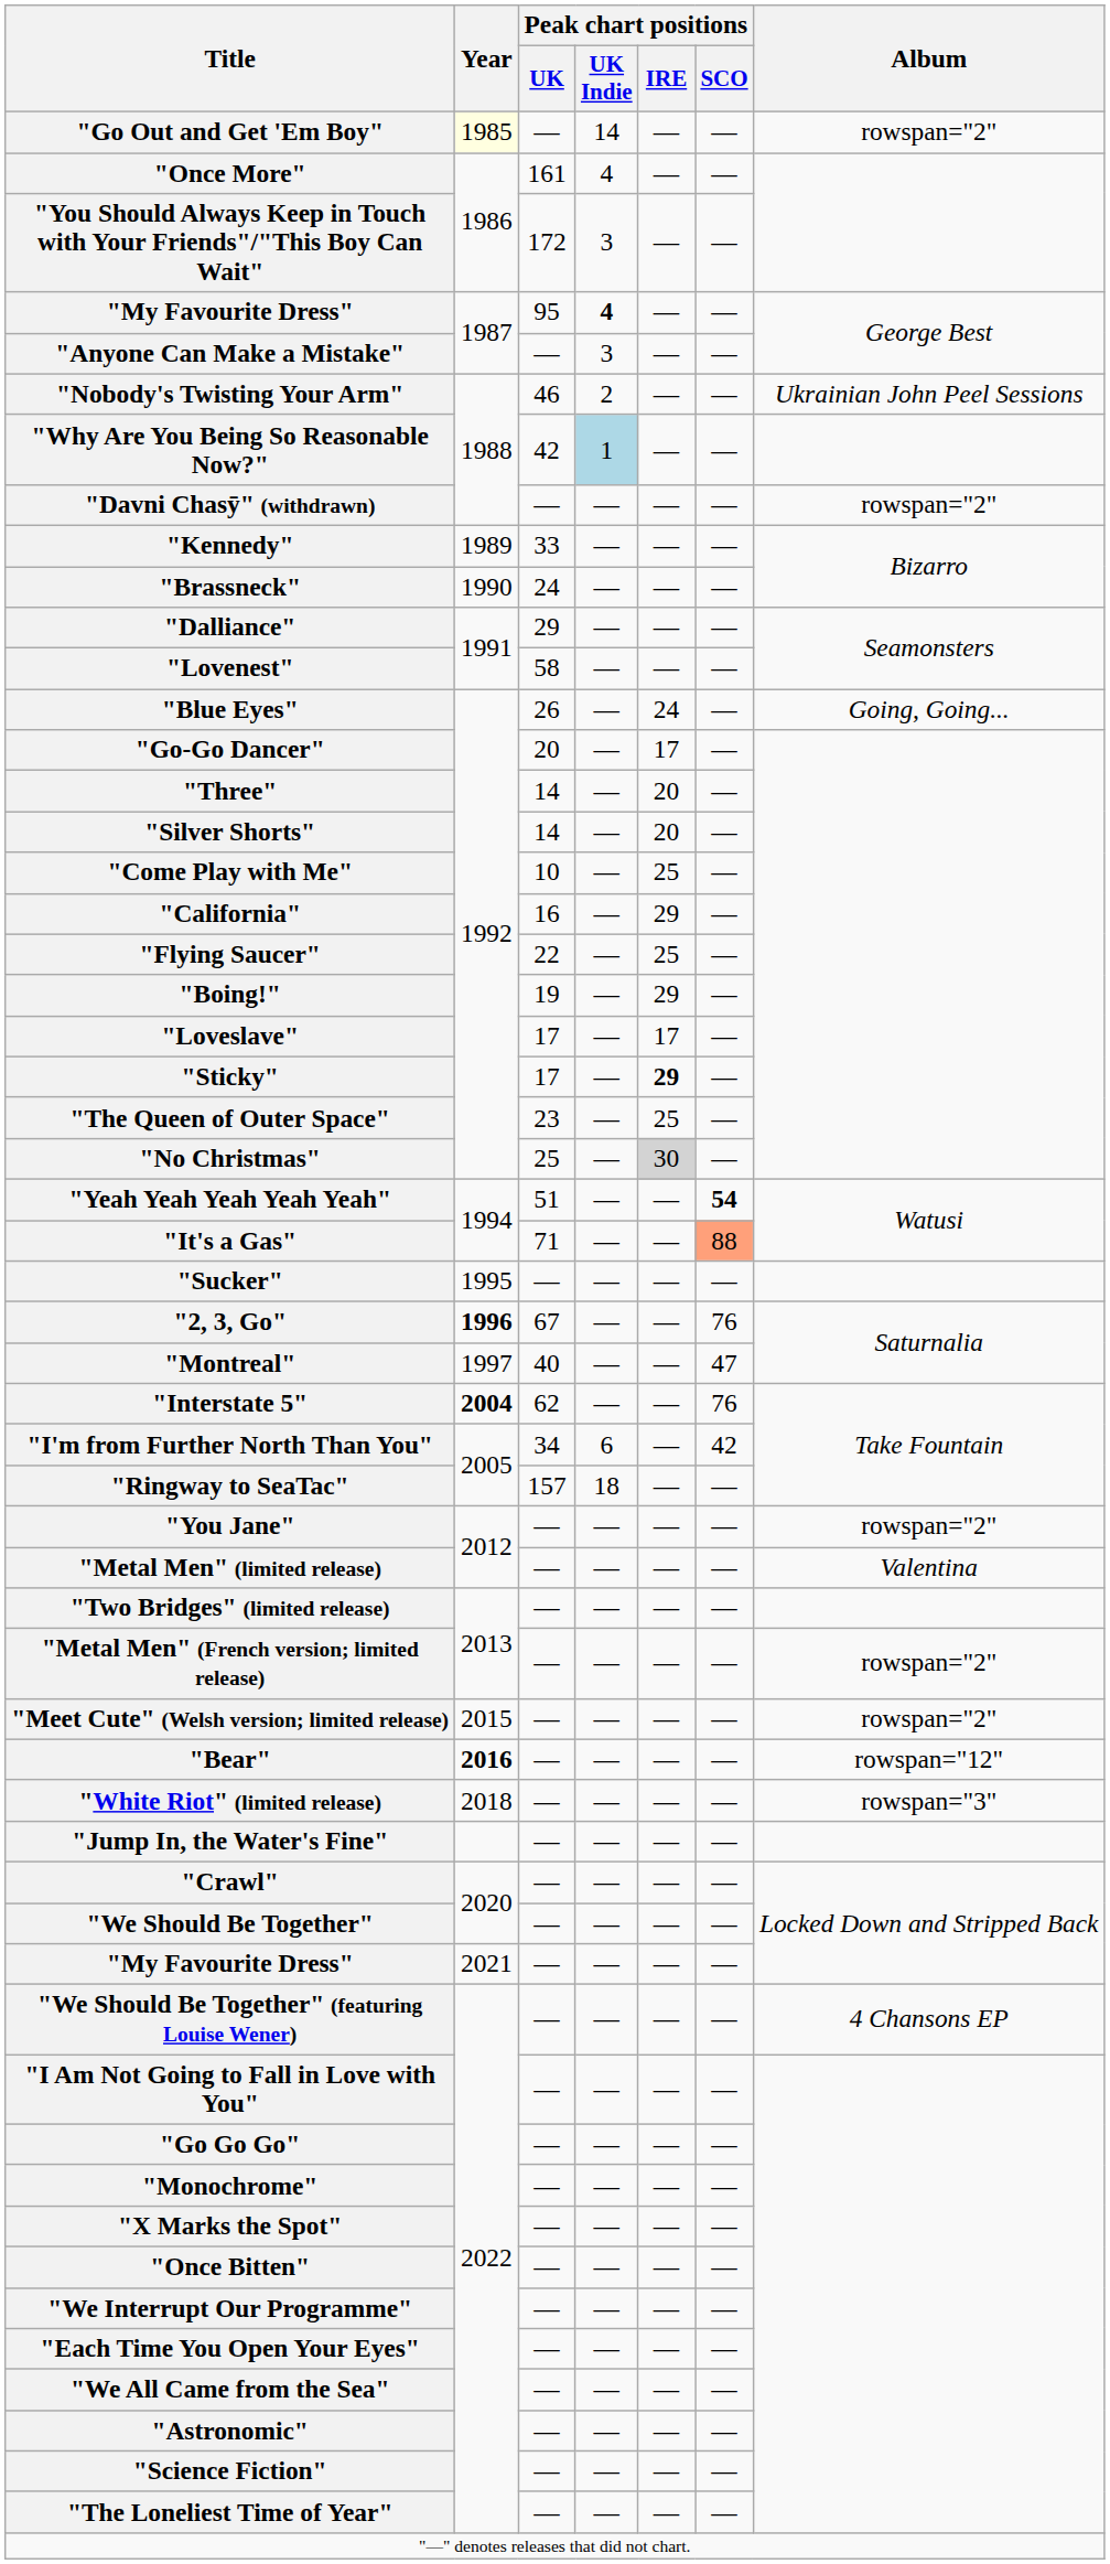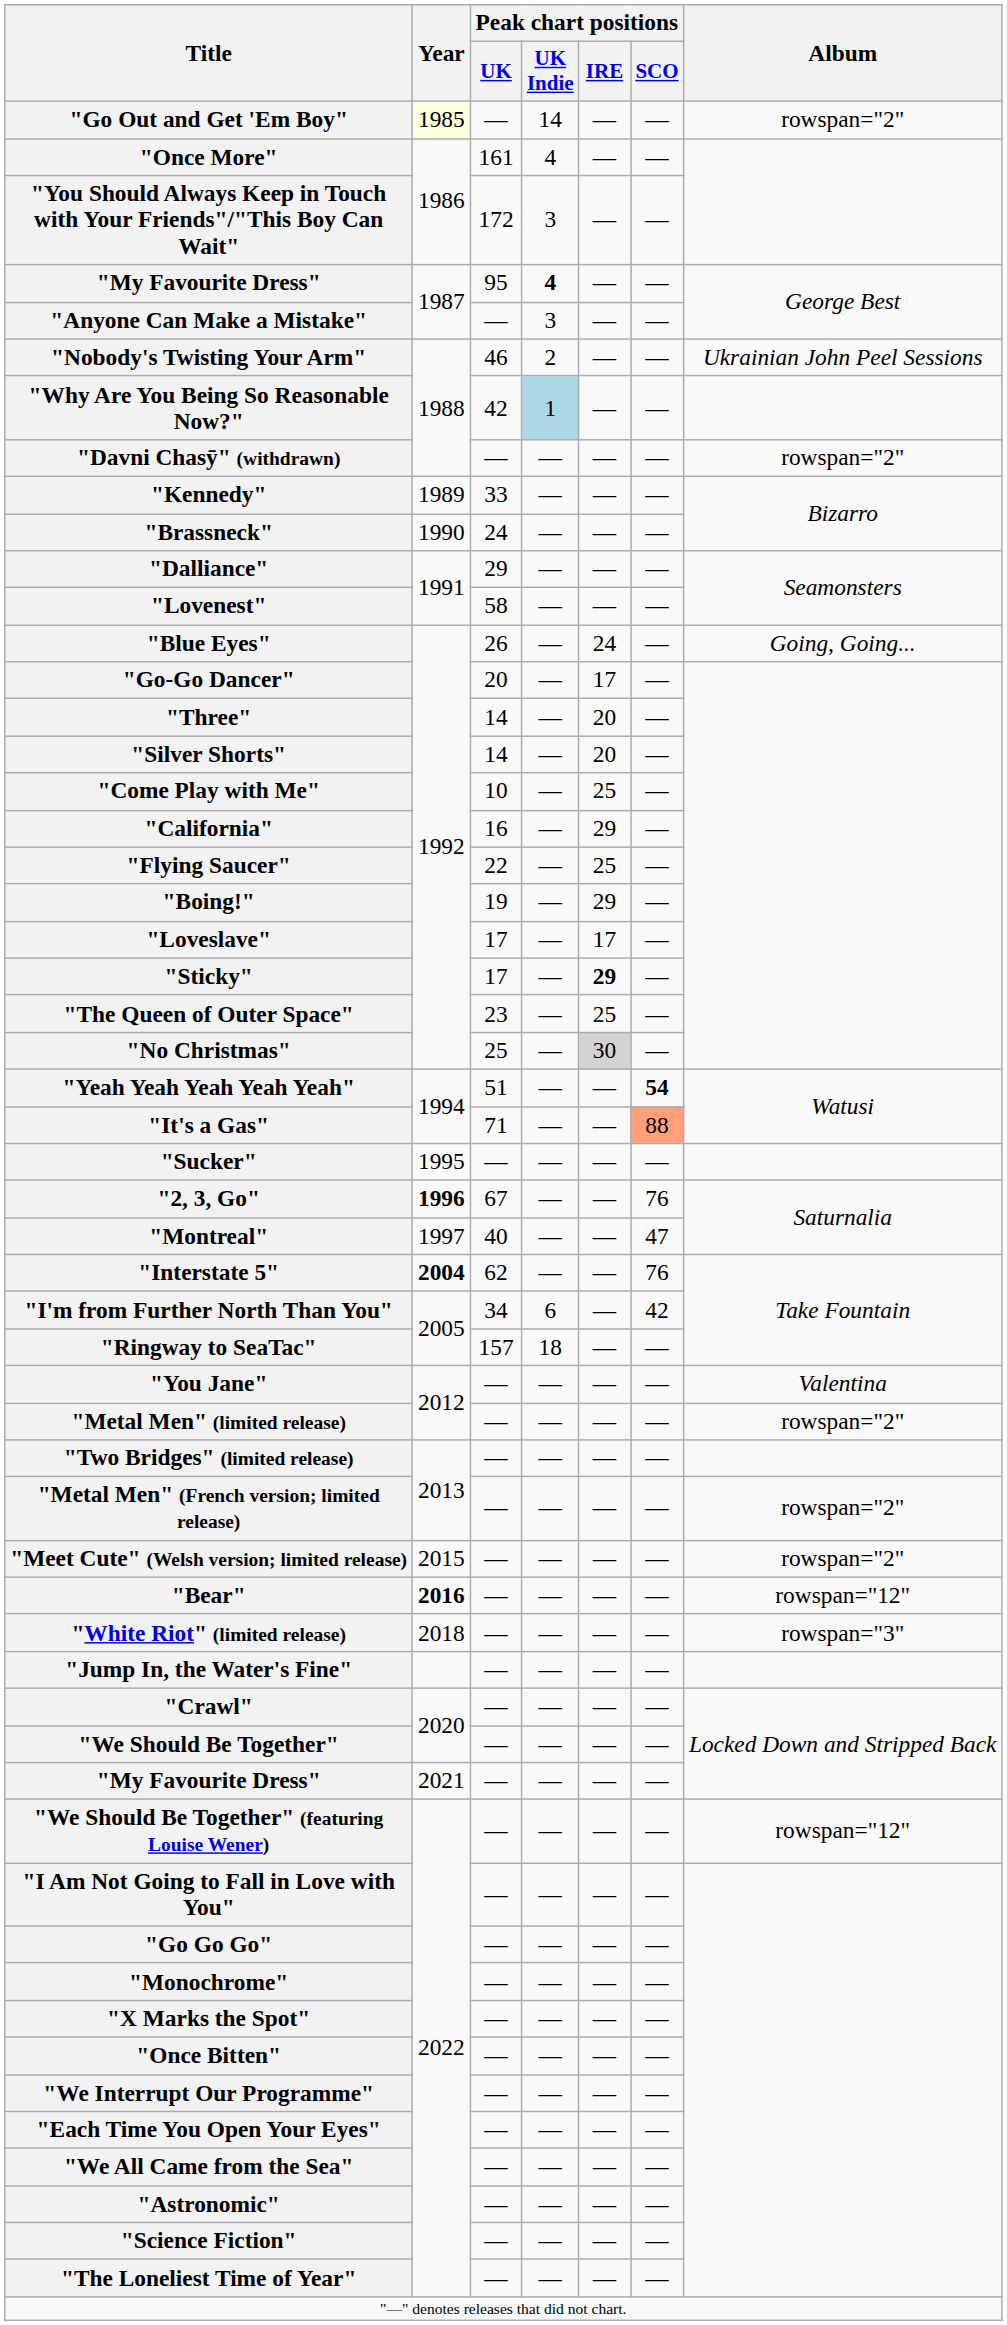"You Jane" | Album: rowspan="2" -> Valentina
"Metal Men" (limited release) | Album: Valentina -> rowspan="2"
"We Should Be Together" (featuring Louise Wener) | Album: 4 Chansons EP -> rowspan="12"
